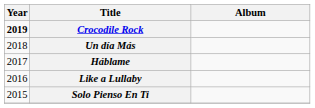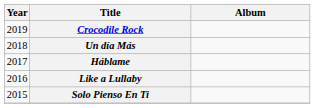Crocodile Rock | Year: bold -> normal
